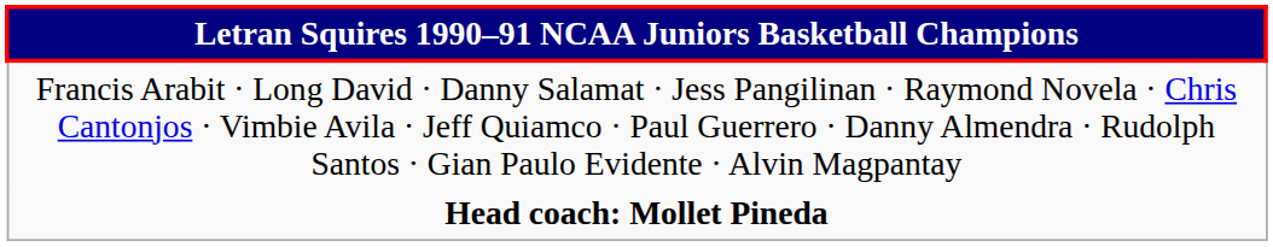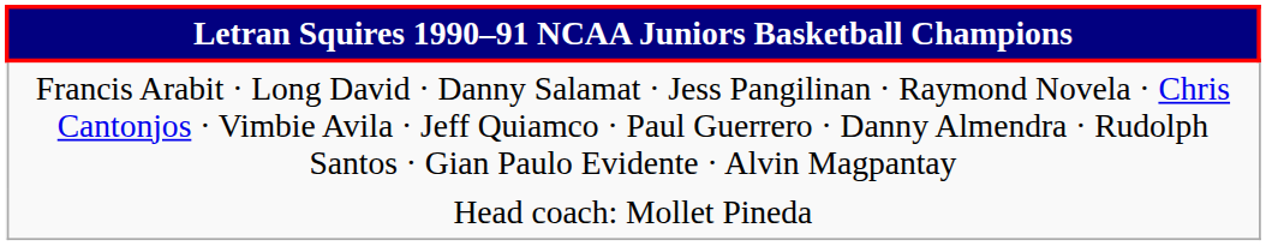row 3 | column 1: bold -> normal
